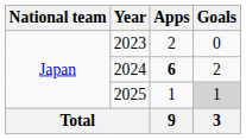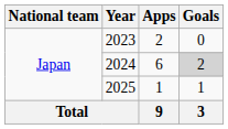2024 | Apps: bold -> normal
2024 | Goals: no background -> lightgrey background
2025 | Goals: lightgrey background -> no background
